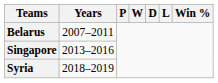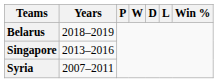Belarus | Years: 2007–2011 -> 2018–2019
Syria | Years: 2018–2019 -> 2007–2011
